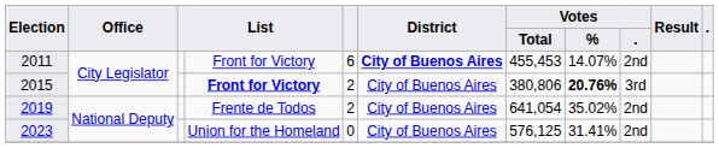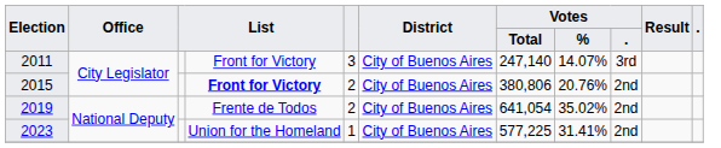2011 | column 5: 6 -> 3
2011 | District: bold -> normal
2011 | Votes / Total: 455,453 -> 247,140
2011 | Votes / .: 2nd -> 3rd
2015 | Votes / %: bold -> normal
2015 | Votes / .: 3rd -> 2nd
2023 | column 5: 0 -> 1
2023 | Votes / Total: 576,125 -> 577,225
